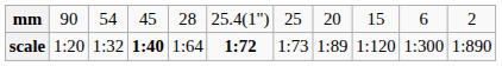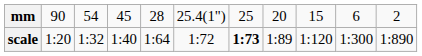scale | column 4: bold -> normal
scale | column 6: bold -> normal
scale | column 7: normal -> bold
